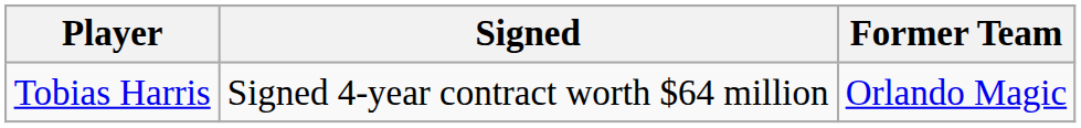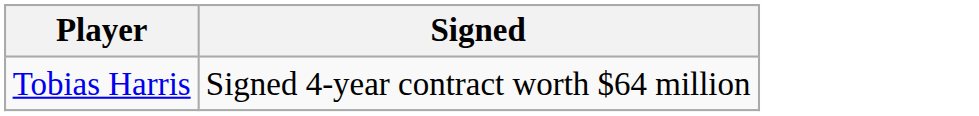- column: Former Team | Orlando Magic
